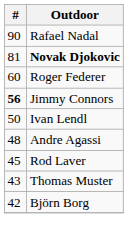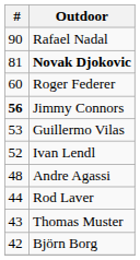+ row: 53 | Guillermo Vilas
Ivan Lendl | #: 50 -> 52
Rod Laver | #: 45 -> 44
